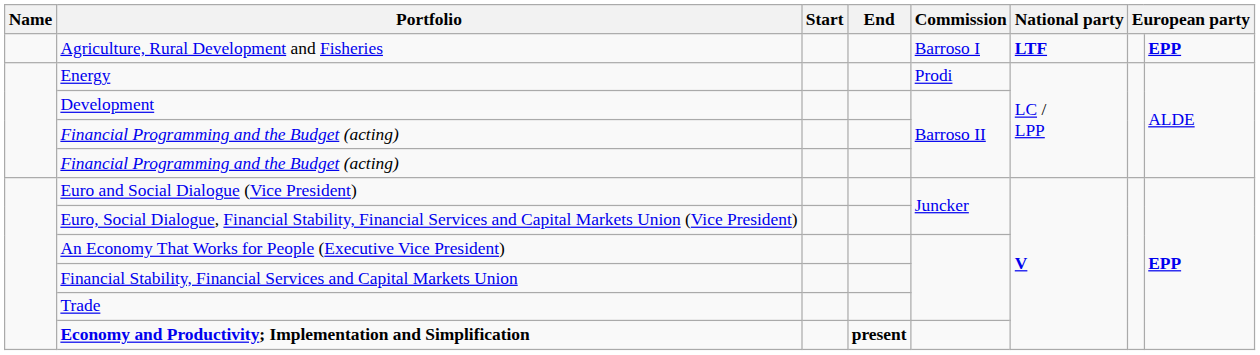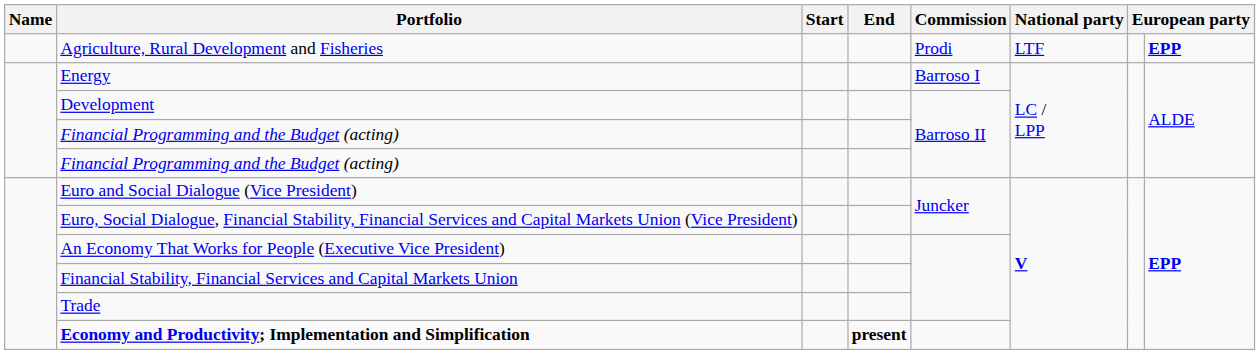Agriculture, Rural Development and Fisheries | Commission: Barroso I -> Prodi
Agriculture, Rural Development and Fisheries | National party: bold -> normal
Energy | Commission: Prodi -> Barroso I
